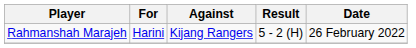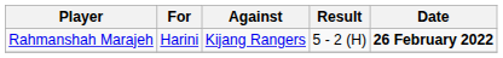Rahmanshah Marajeh | Date: normal -> bold
